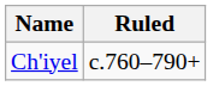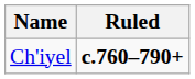Ch'iyel | Ruled: normal -> bold
